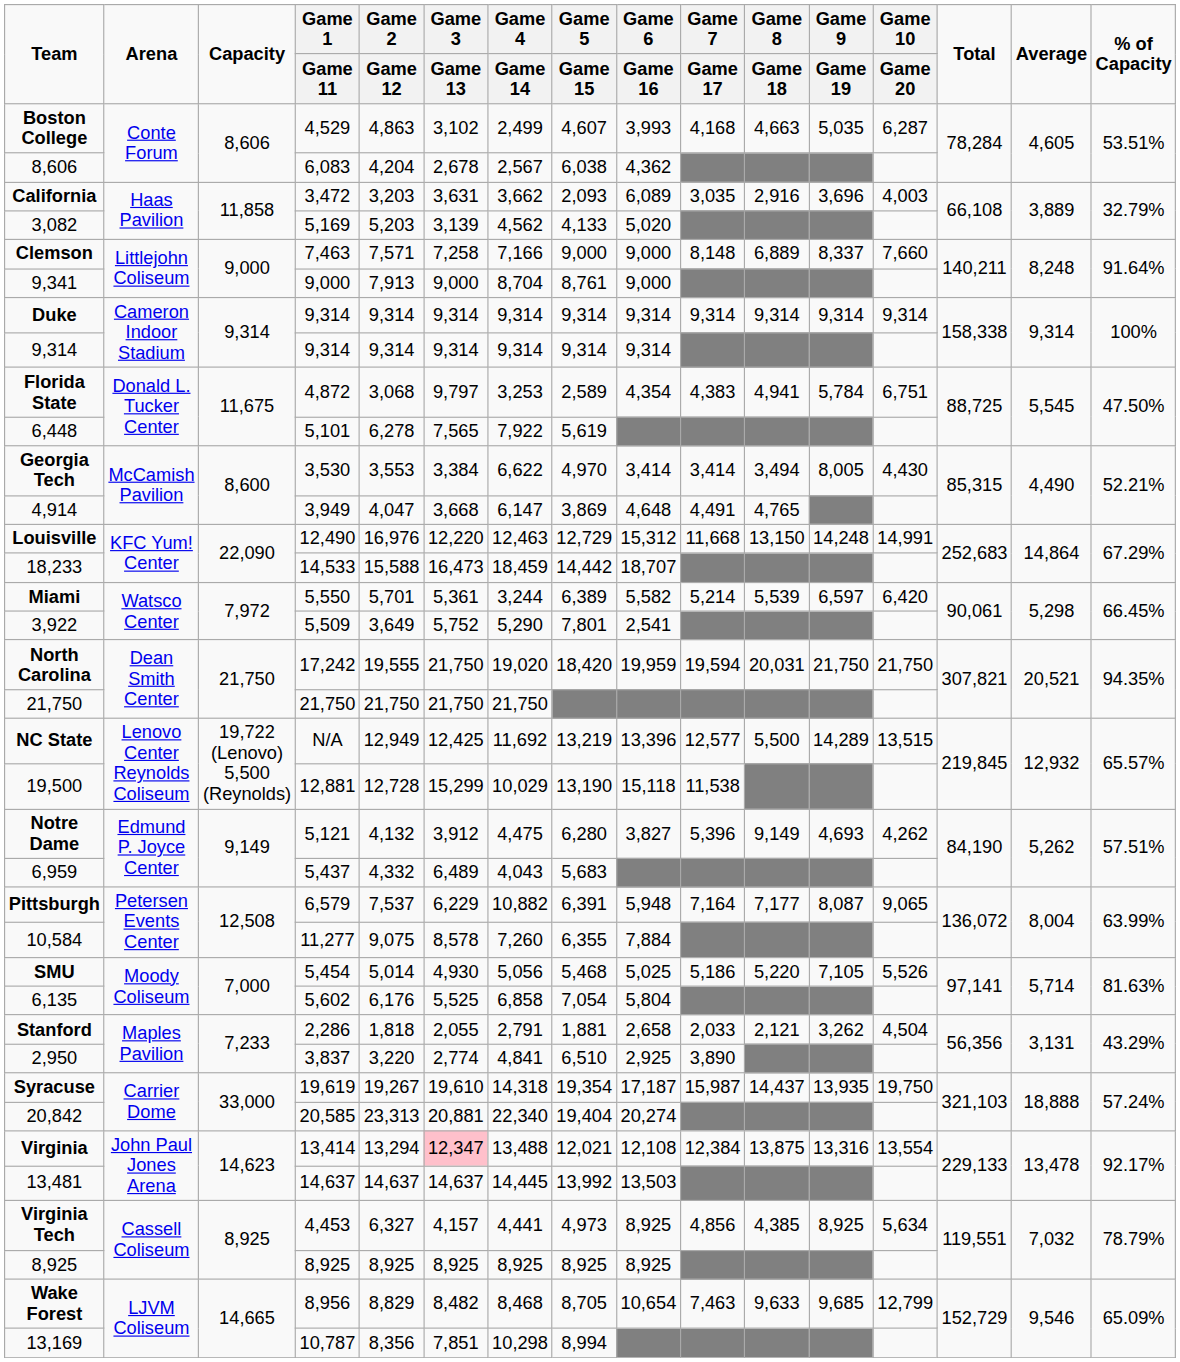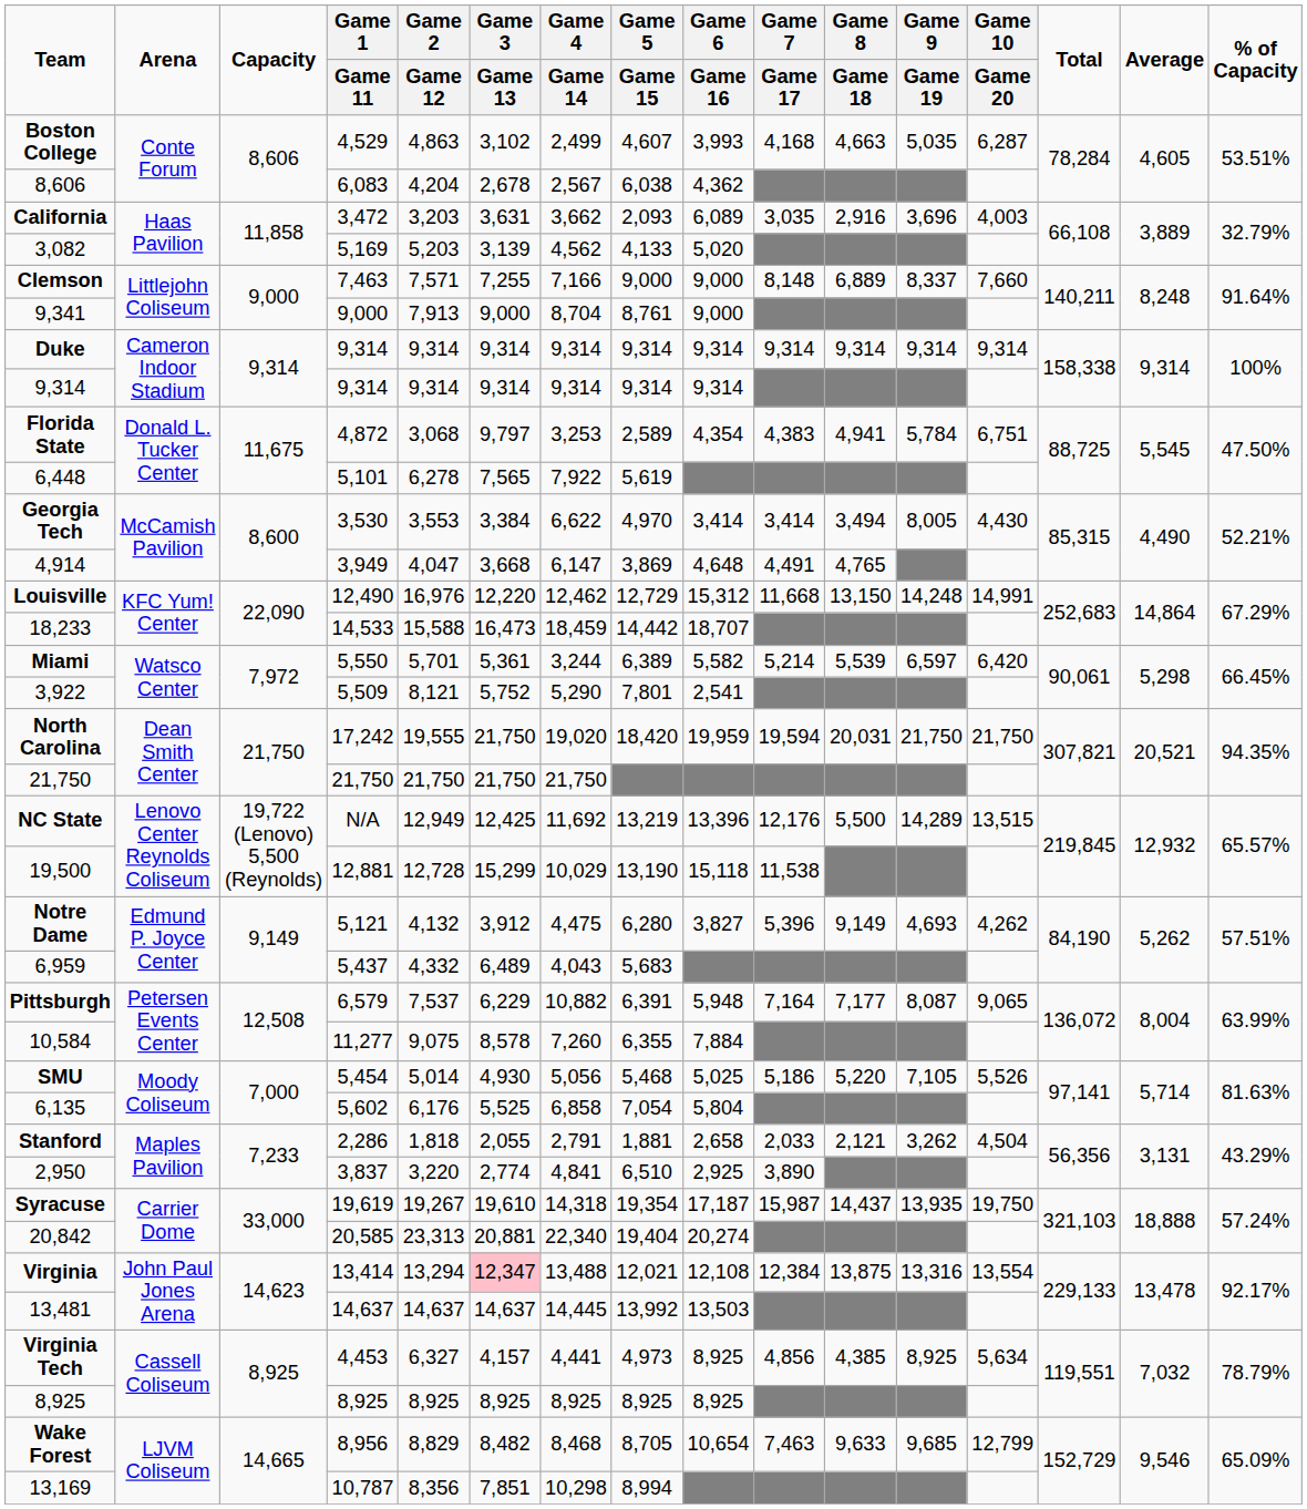Clemson | Game 3 / Game 13: 7,258 -> 7,255
Louisville | Game 4 / Game 14: 12,463 -> 12,462
3,922 | Game 2 / Game 12: 3,649 -> 8,121
NC State | Game 7 / Game 17: 12,577 -> 12,176
